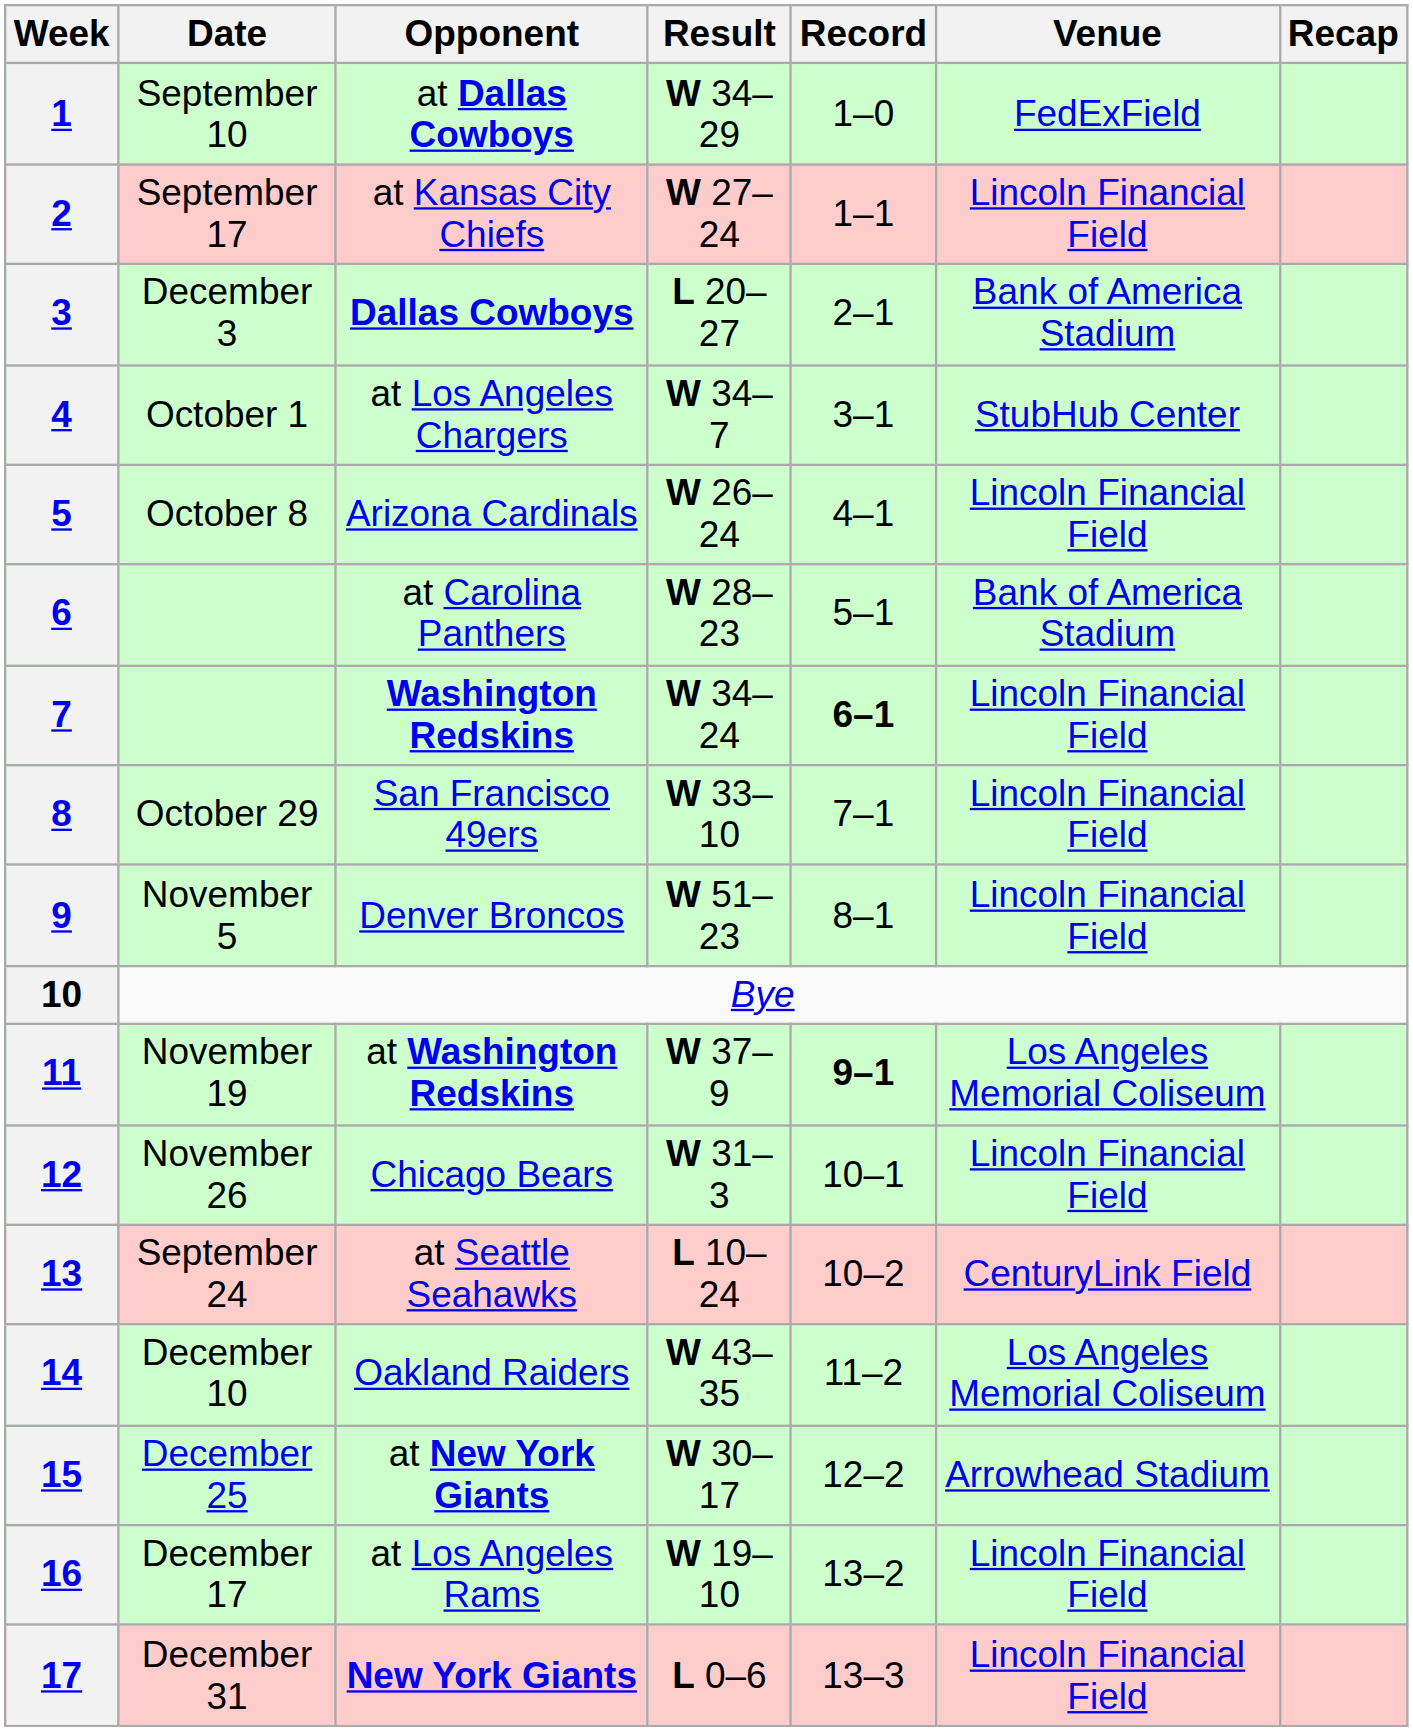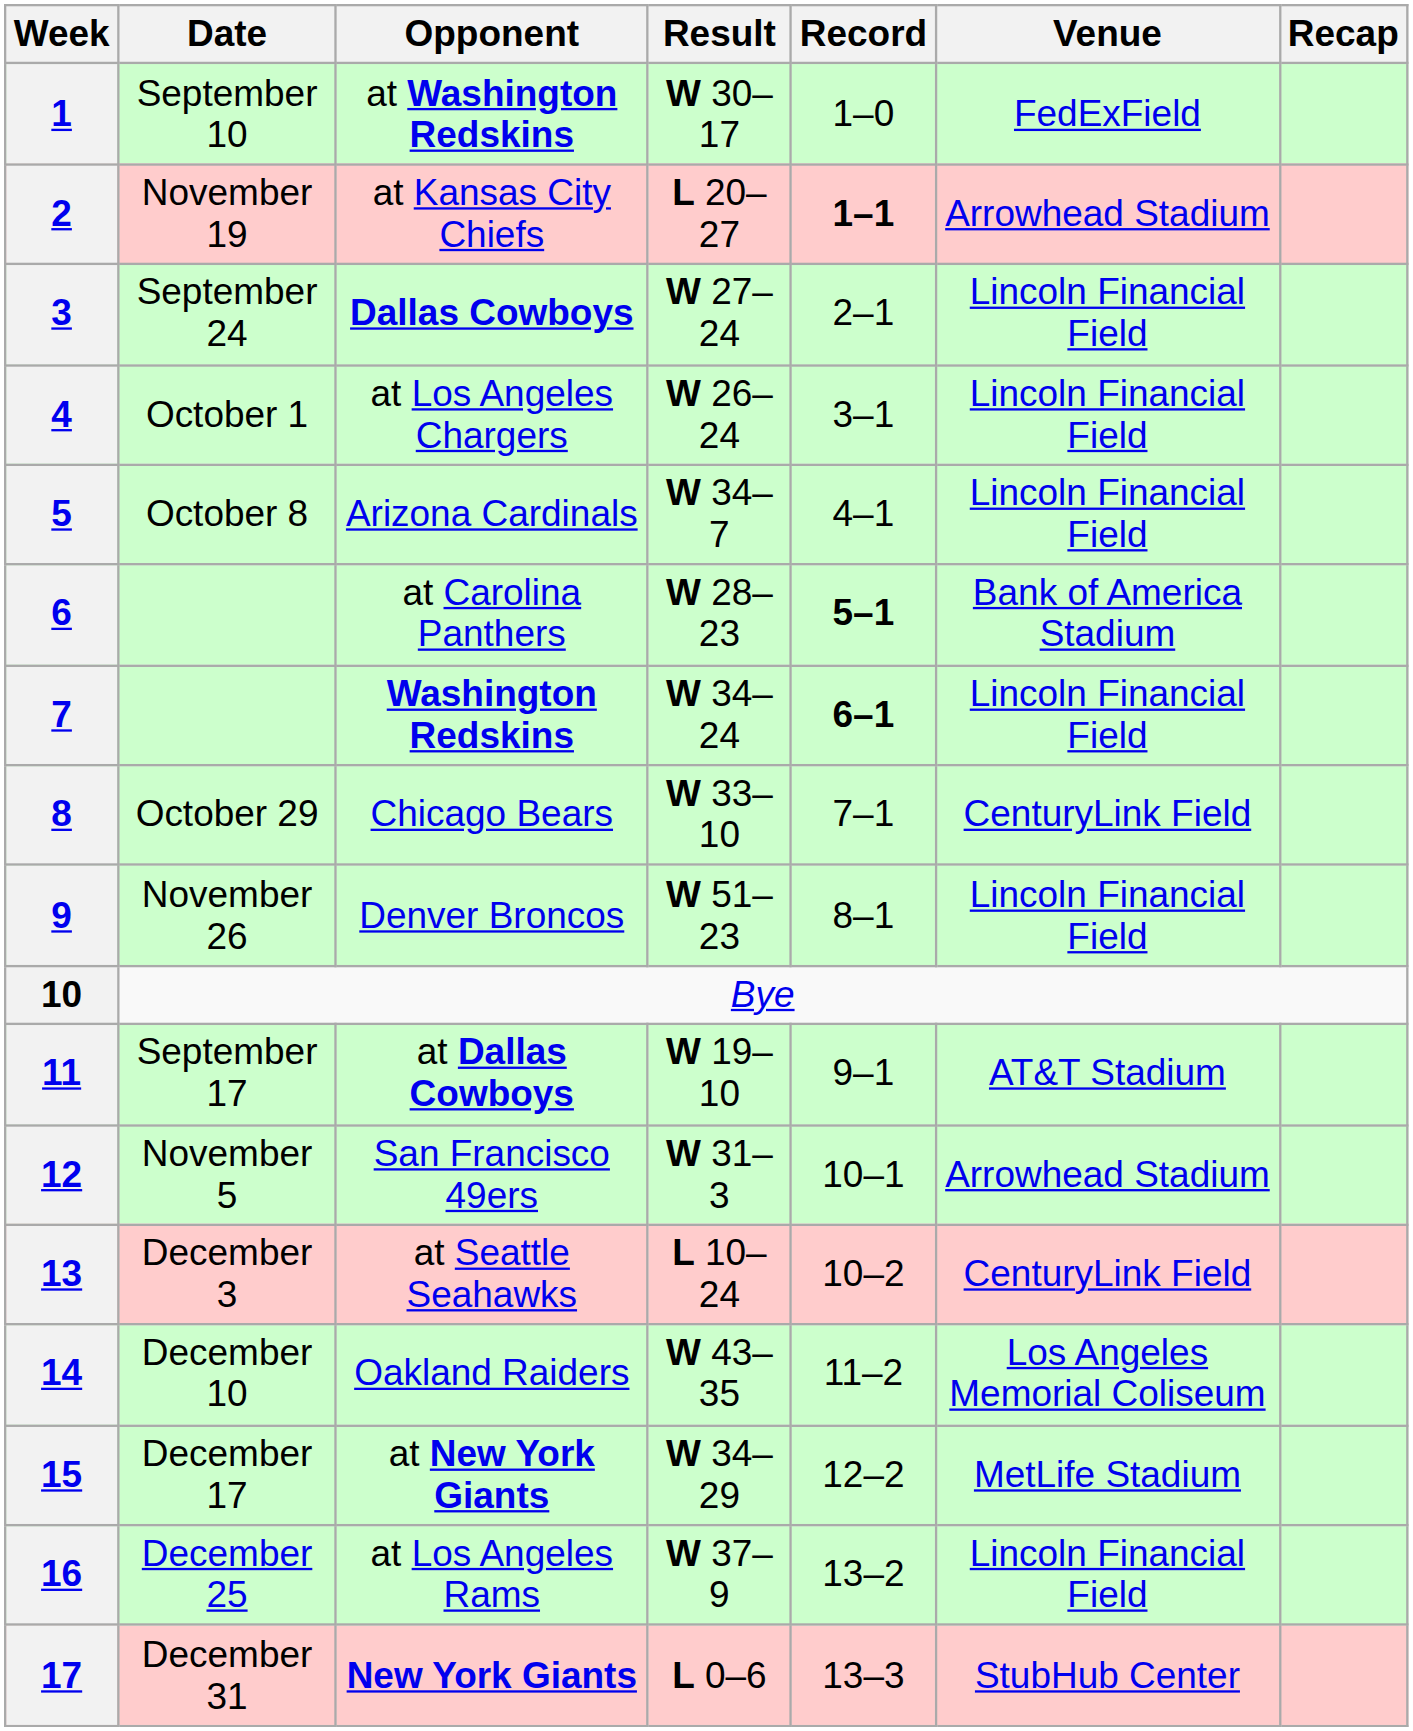1 | Opponent: at Dallas Cowboys -> at Washington Redskins
1 | Result: W 34–29 -> W 30–17
2 | Date: September 17 -> November 19
2 | Result: W 27–24 -> L 20–27
2 | Record: normal -> bold
2 | Venue: Lincoln Financial Field -> Arrowhead Stadium
3 | Date: December 3 -> September 24
3 | Result: L 20–27 -> W 27–24
3 | Venue: Bank of America Stadium -> Lincoln Financial Field
4 | Result: W 34–7 -> W 26–24
4 | Venue: StubHub Center -> Lincoln Financial Field
5 | Result: W 26–24 -> W 34–7
6 | Record: normal -> bold
8 | Opponent: San Francisco 49ers -> Chicago Bears
8 | Venue: Lincoln Financial Field -> CenturyLink Field
9 | Date: November 5 -> November 26
11 | Date: November 19 -> September 17
11 | Opponent: at Washington Redskins -> at Dallas Cowboys
11 | Result: W 37–9 -> W 19–10
11 | Record: bold -> normal
11 | Venue: Los Angeles Memorial Coliseum -> AT&T Stadium
12 | Date: November 26 -> November 5
12 | Opponent: Chicago Bears -> San Francisco 49ers
12 | Venue: Lincoln Financial Field -> Arrowhead Stadium
13 | Date: September 24 -> December 3
15 | Date: December 25 -> December 17
15 | Result: W 30–17 -> W 34–29
15 | Venue: Arrowhead Stadium -> MetLife Stadium
16 | Date: December 17 -> December 25
16 | Result: W 19–10 -> W 37–9
17 | Venue: Lincoln Financial Field -> StubHub Center
